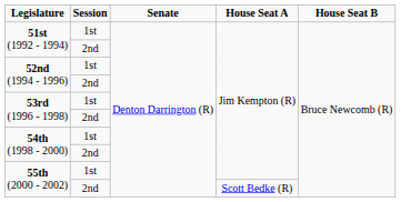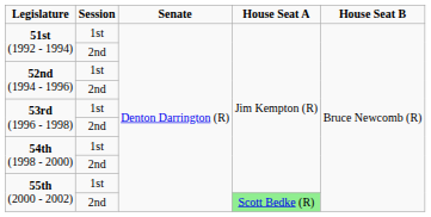55th (2000 - 2002) / 2nd | House Seat A: no background -> lightgreen background
